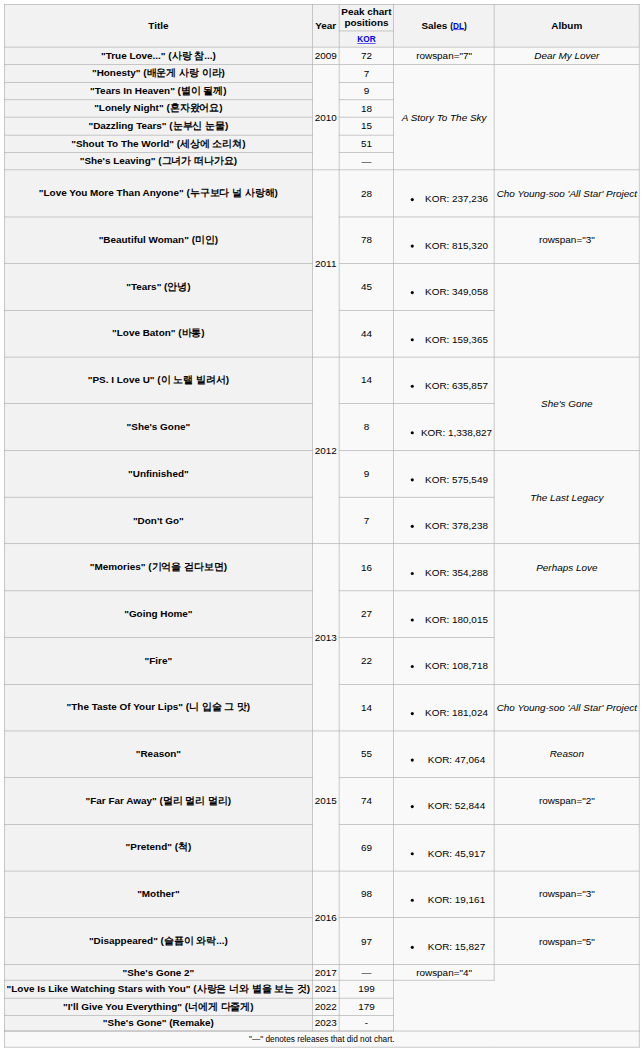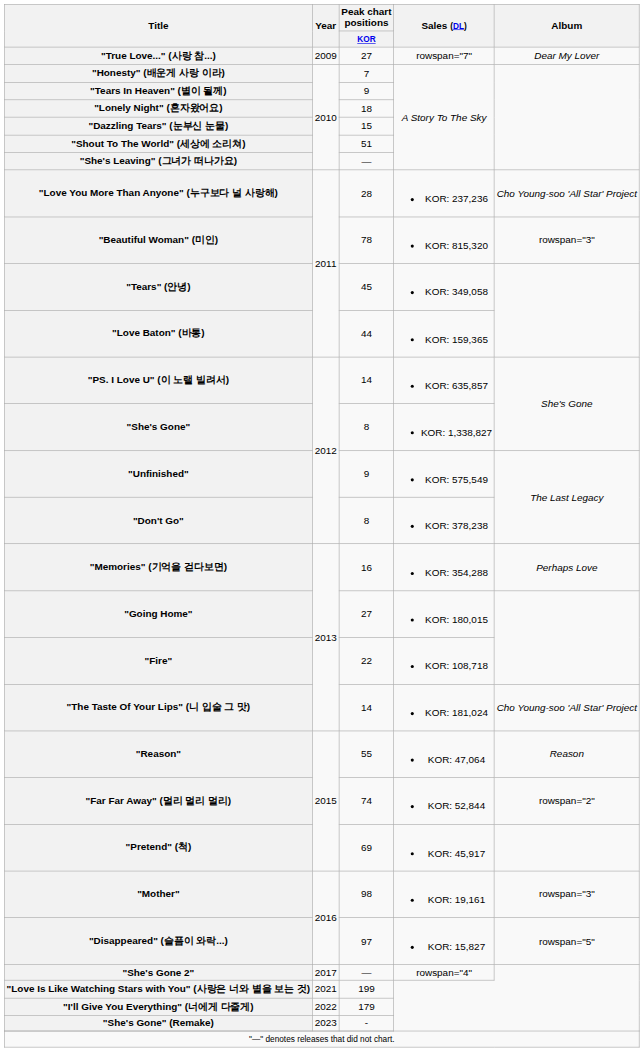"True Love..." (사랑 참...) | Peak chart positions / KOR: 72 -> 27
"Don't Go" | Peak chart positions / KOR: 7 -> 8
